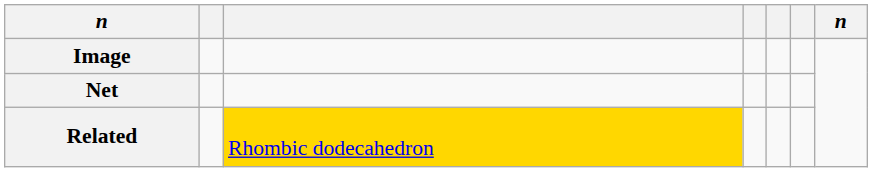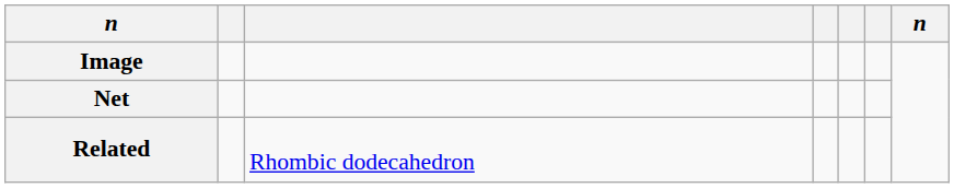Related | column 3: gold background -> no background
